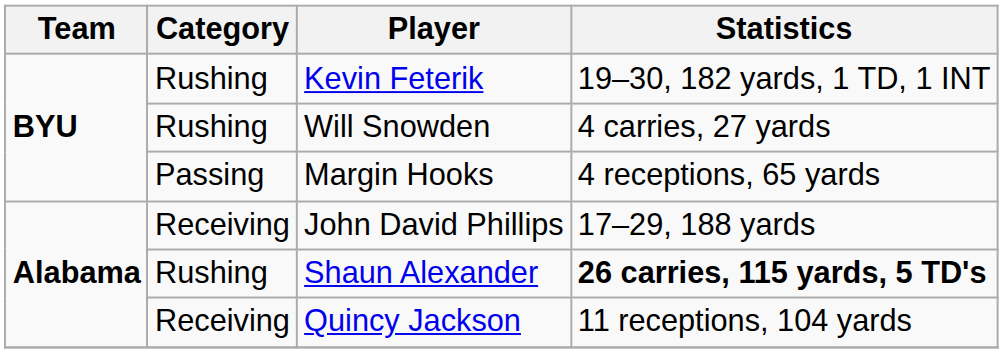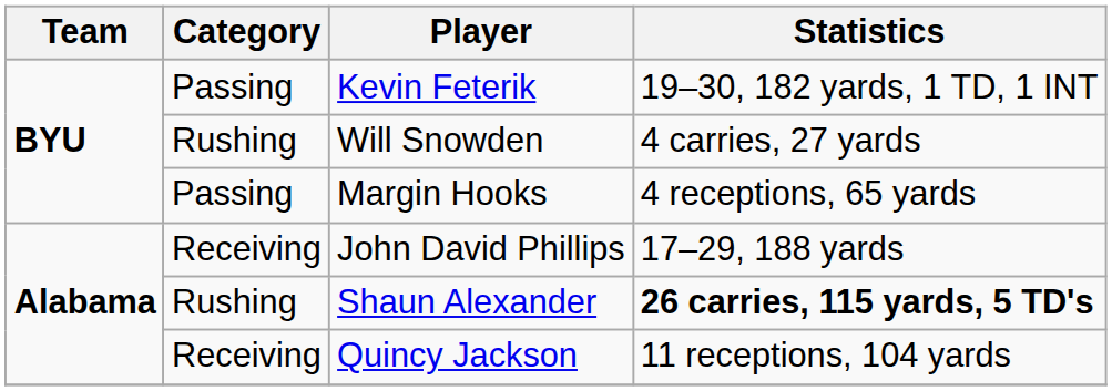Kevin Feterik | Category: Rushing -> Passing
